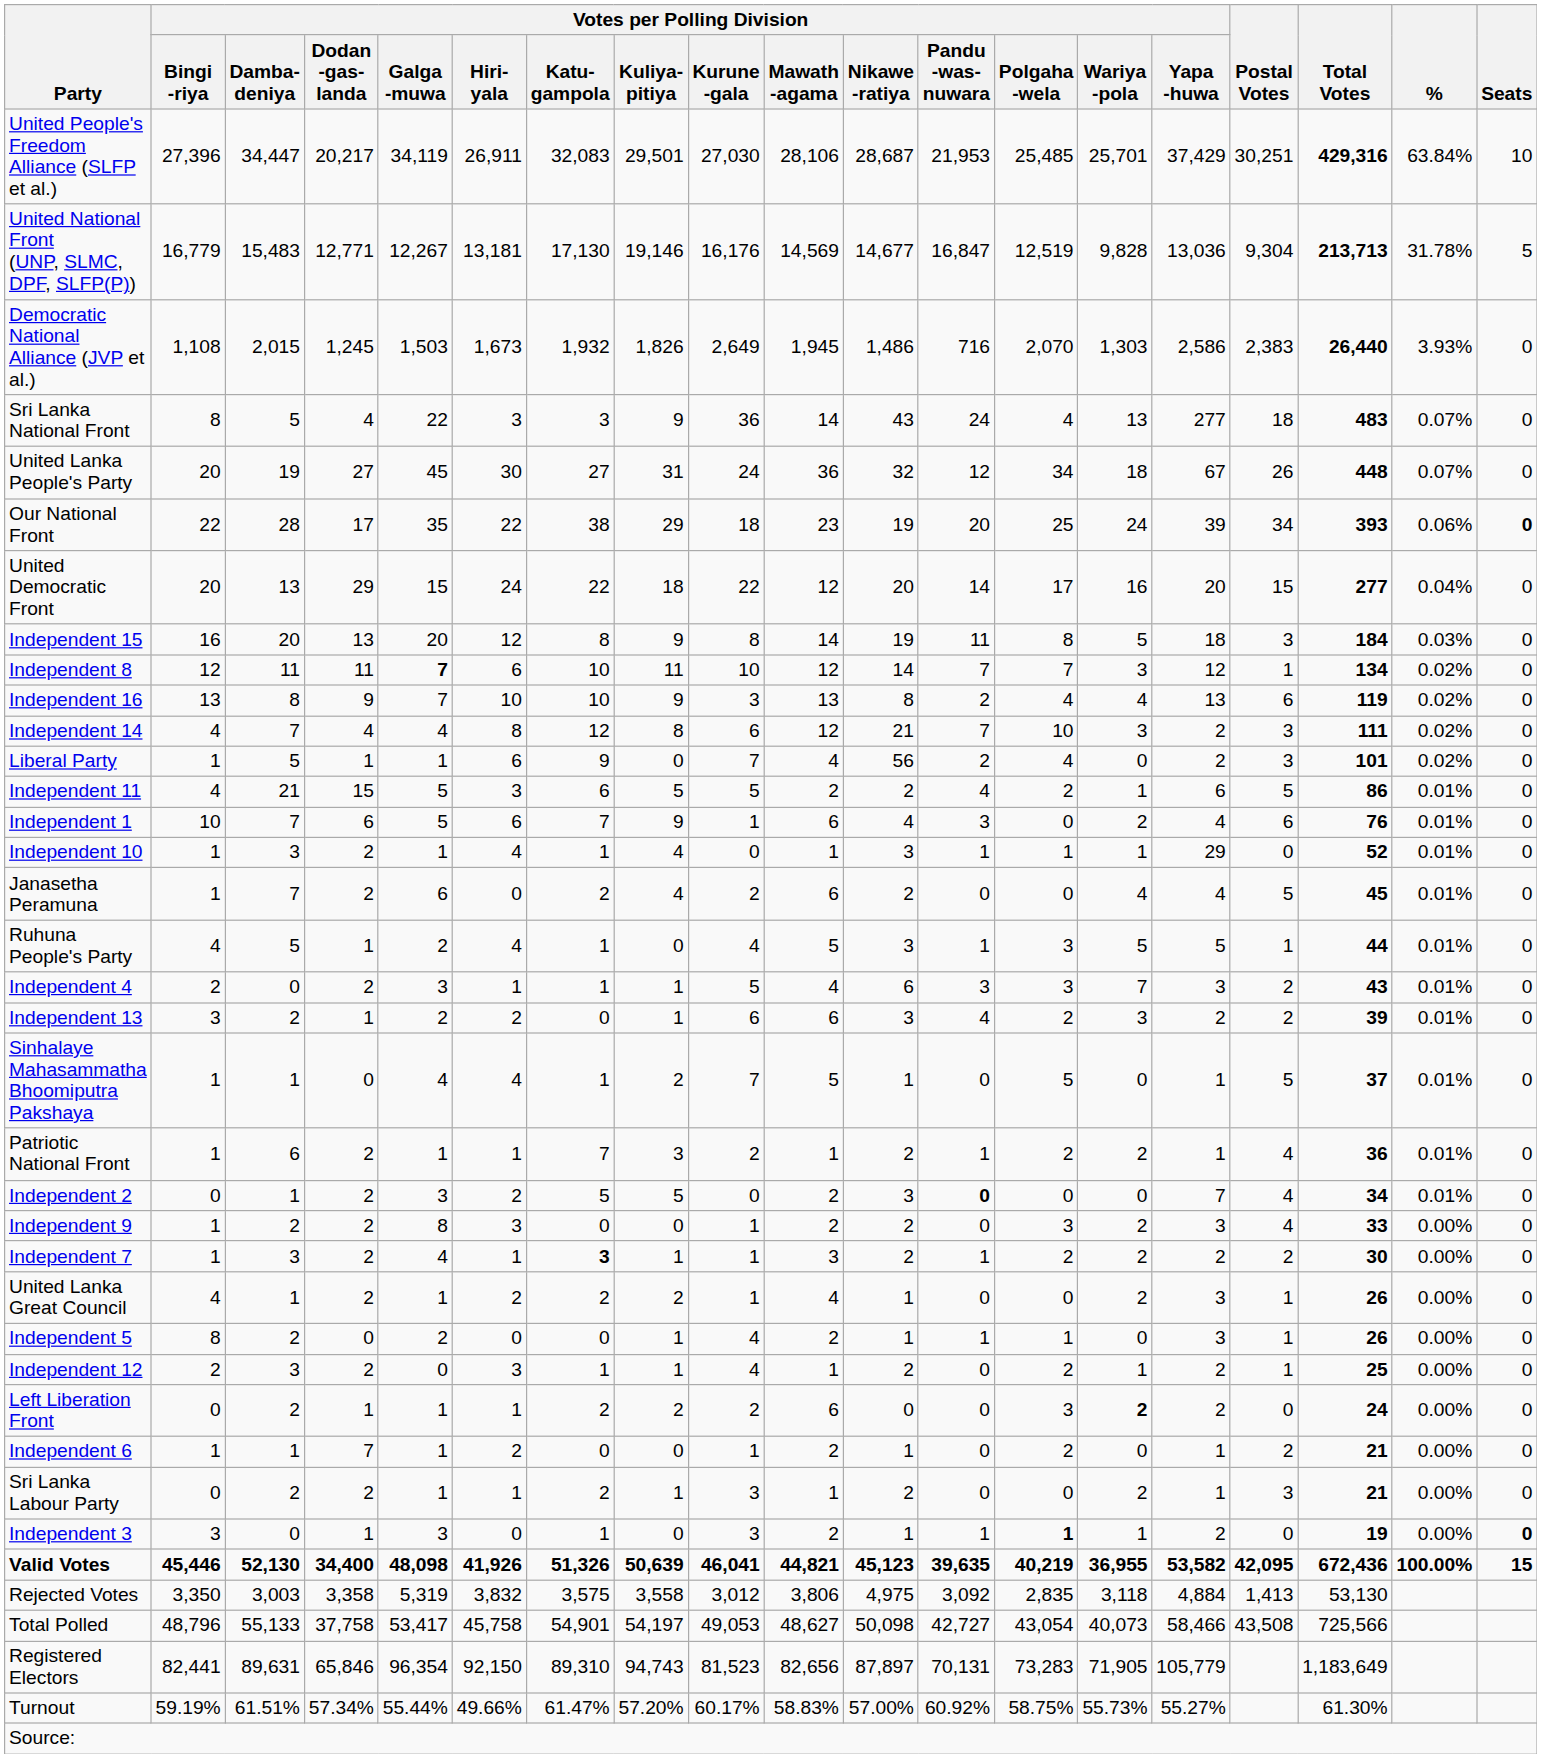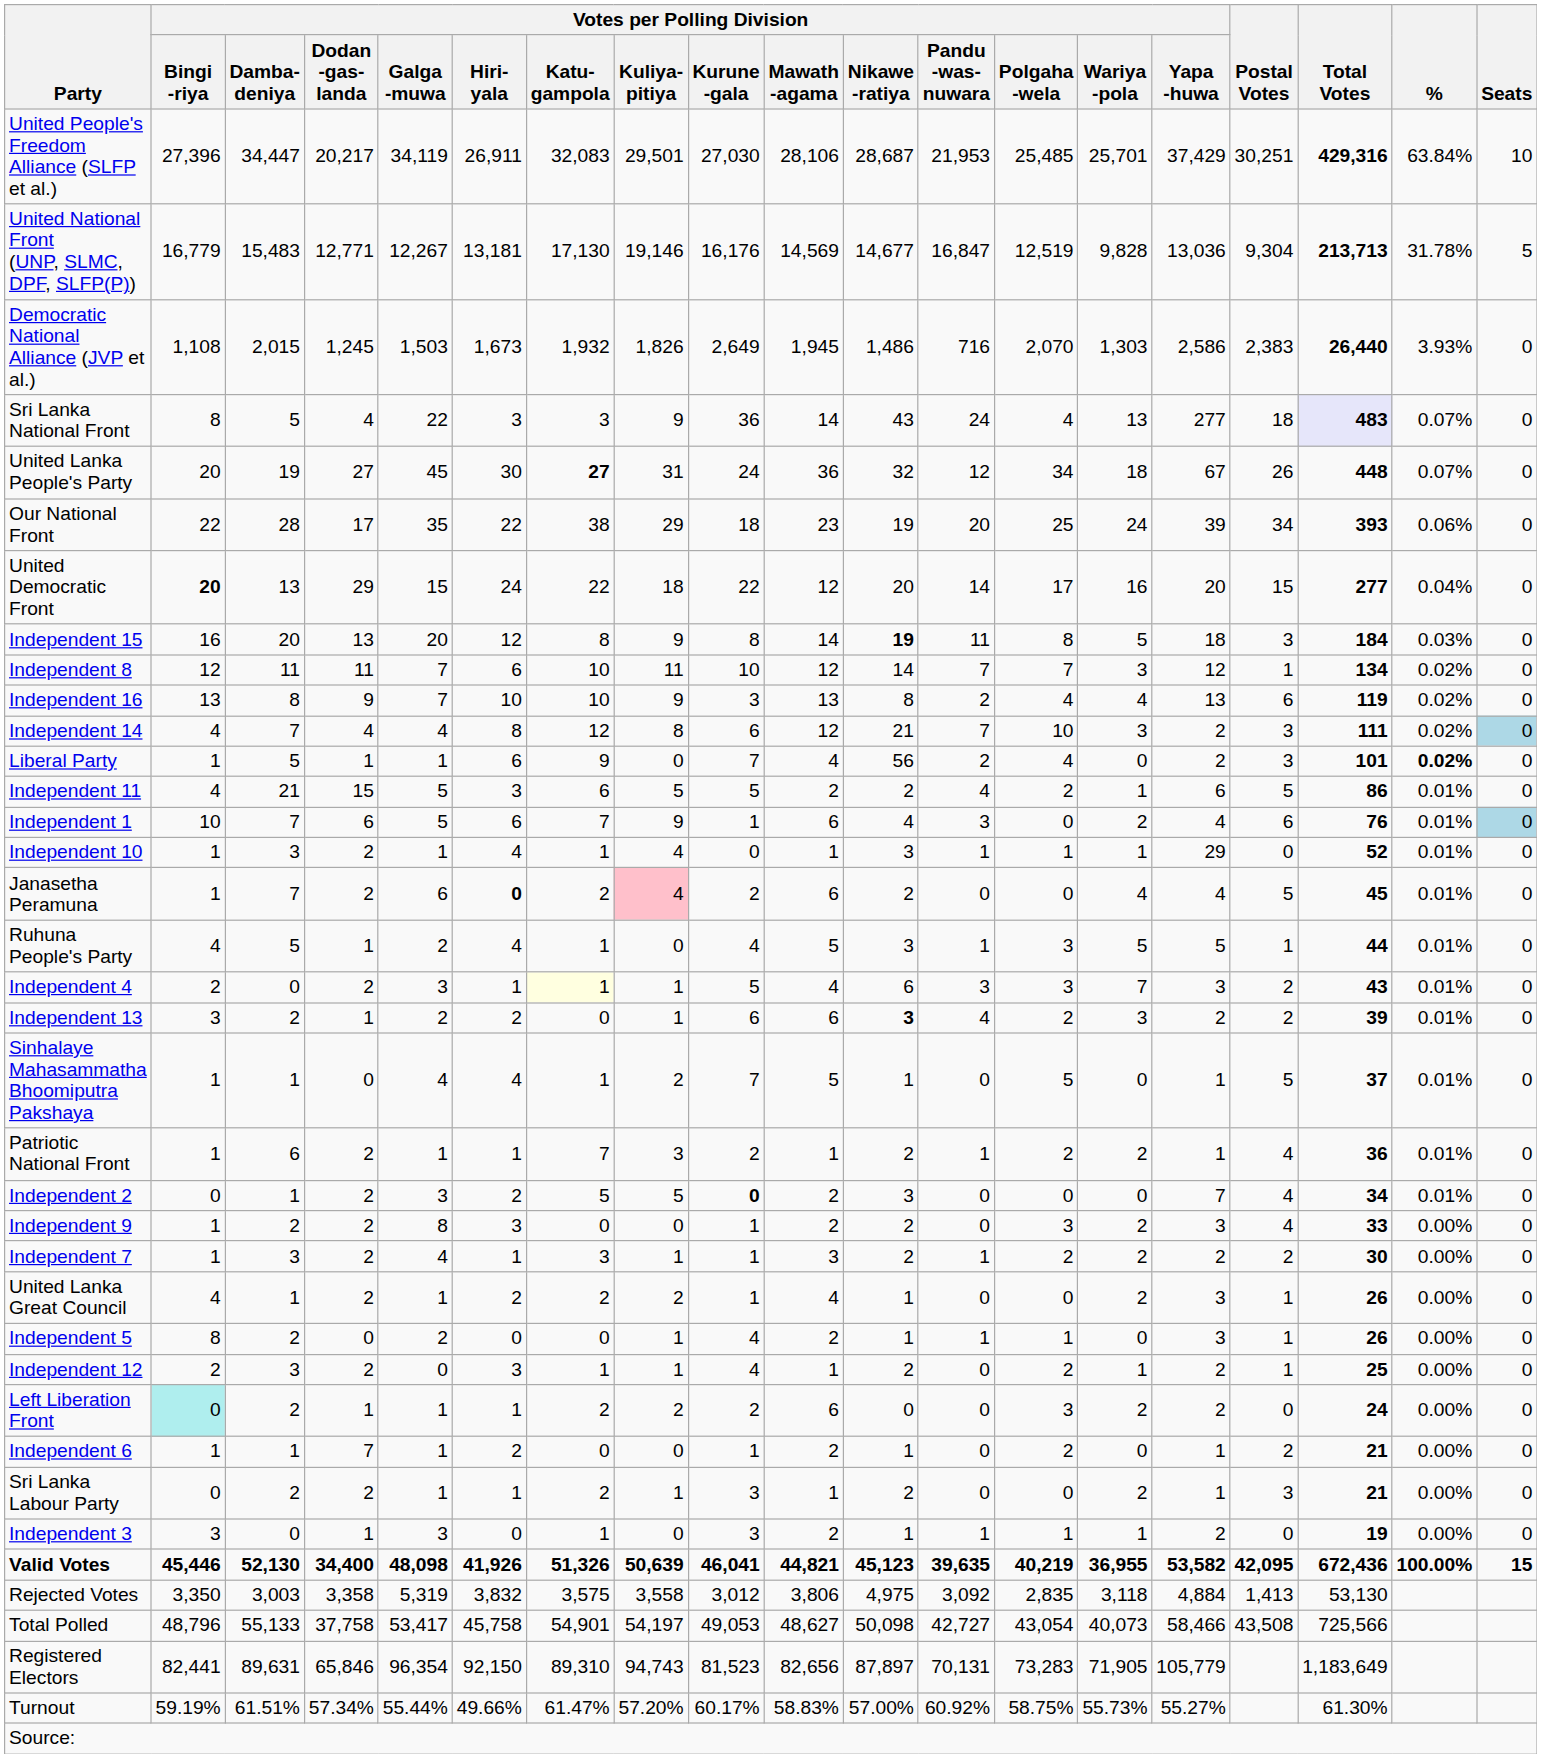Sri Lanka National Front | Total Votes: no background -> lavender background
United Lanka People's Party | Votes per Polling Division / Katu- gampola: normal -> bold
Our National Front | Seats: bold -> normal
United Democratic Front | Votes per Polling Division / Bingi -riya: normal -> bold
Independent 15 | Votes per Polling Division / Nikawe -ratiya: normal -> bold
Independent 8 | Votes per Polling Division / Galga -muwa: bold -> normal
Independent 14 | Seats: no background -> lightblue background
Liberal Party | %: normal -> bold
Independent 1 | Seats: no background -> lightblue background
Janasetha Peramuna | Votes per Polling Division / Hiri- yala: normal -> bold
Janasetha Peramuna | Votes per Polling Division / Kuliya- pitiya: no background -> pink background
Independent 4 | Votes per Polling Division / Katu- gampola: no background -> lightyellow background
Independent 13 | Votes per Polling Division / Nikawe -ratiya: normal -> bold
Independent 2 | Votes per Polling Division / Kurune -gala: normal -> bold
Independent 2 | Votes per Polling Division / Pandu -was- nuwara: bold -> normal
Independent 7 | Votes per Polling Division / Katu- gampola: bold -> normal
Left Liberation Front | Votes per Polling Division / Bingi -riya: no background -> paleturquoise background
Left Liberation Front | Votes per Polling Division / Wariya -pola: bold -> normal
Independent 3 | Votes per Polling Division / Polgaha -wela: bold -> normal
Independent 3 | Seats: bold -> normal
